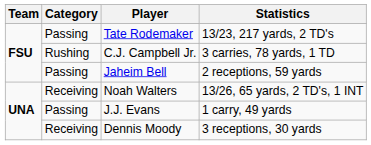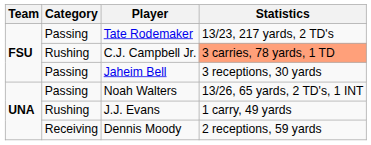C.J. Campbell Jr. | Statistics: no background -> lightsalmon background
Jaheim Bell | Statistics: 2 receptions, 59 yards -> 3 receptions, 30 yards
Noah Walters | Category: Receiving -> Passing
J.J. Evans | Category: Passing -> Rushing
Dennis Moody | Statistics: 3 receptions, 30 yards -> 2 receptions, 59 yards
